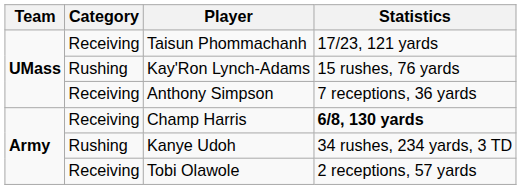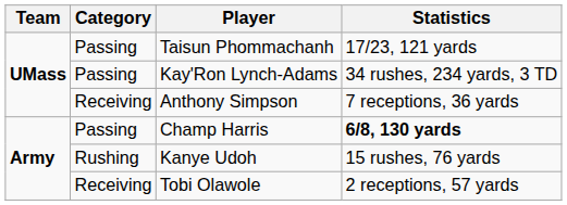Taisun Phommachanh | Category: Receiving -> Passing
Kay'Ron Lynch-Adams | Category: Rushing -> Passing
Kay'Ron Lynch-Adams | Statistics: 15 rushes, 76 yards -> 34 rushes, 234 yards, 3 TD
Champ Harris | Category: Receiving -> Passing
Kanye Udoh | Statistics: 34 rushes, 234 yards, 3 TD -> 15 rushes, 76 yards
